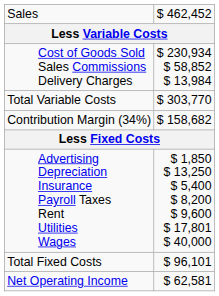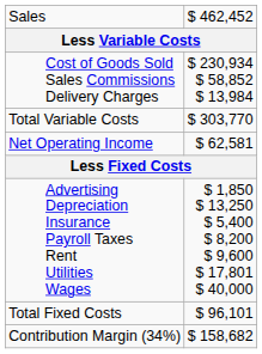rows swapped: Contribution Margin (34%) <-> Net Operating Income
